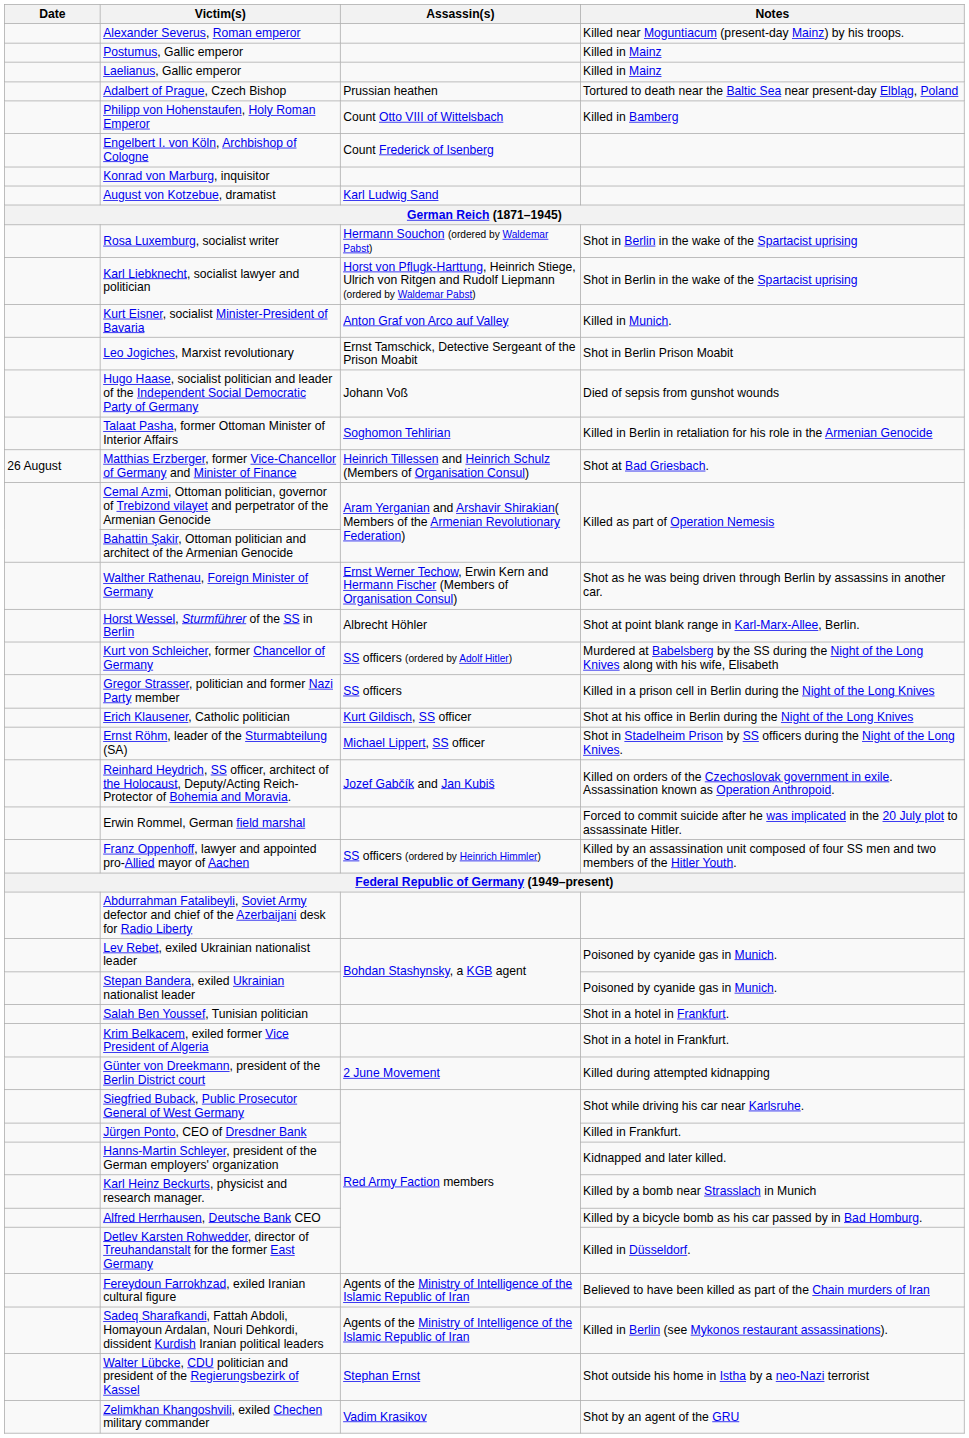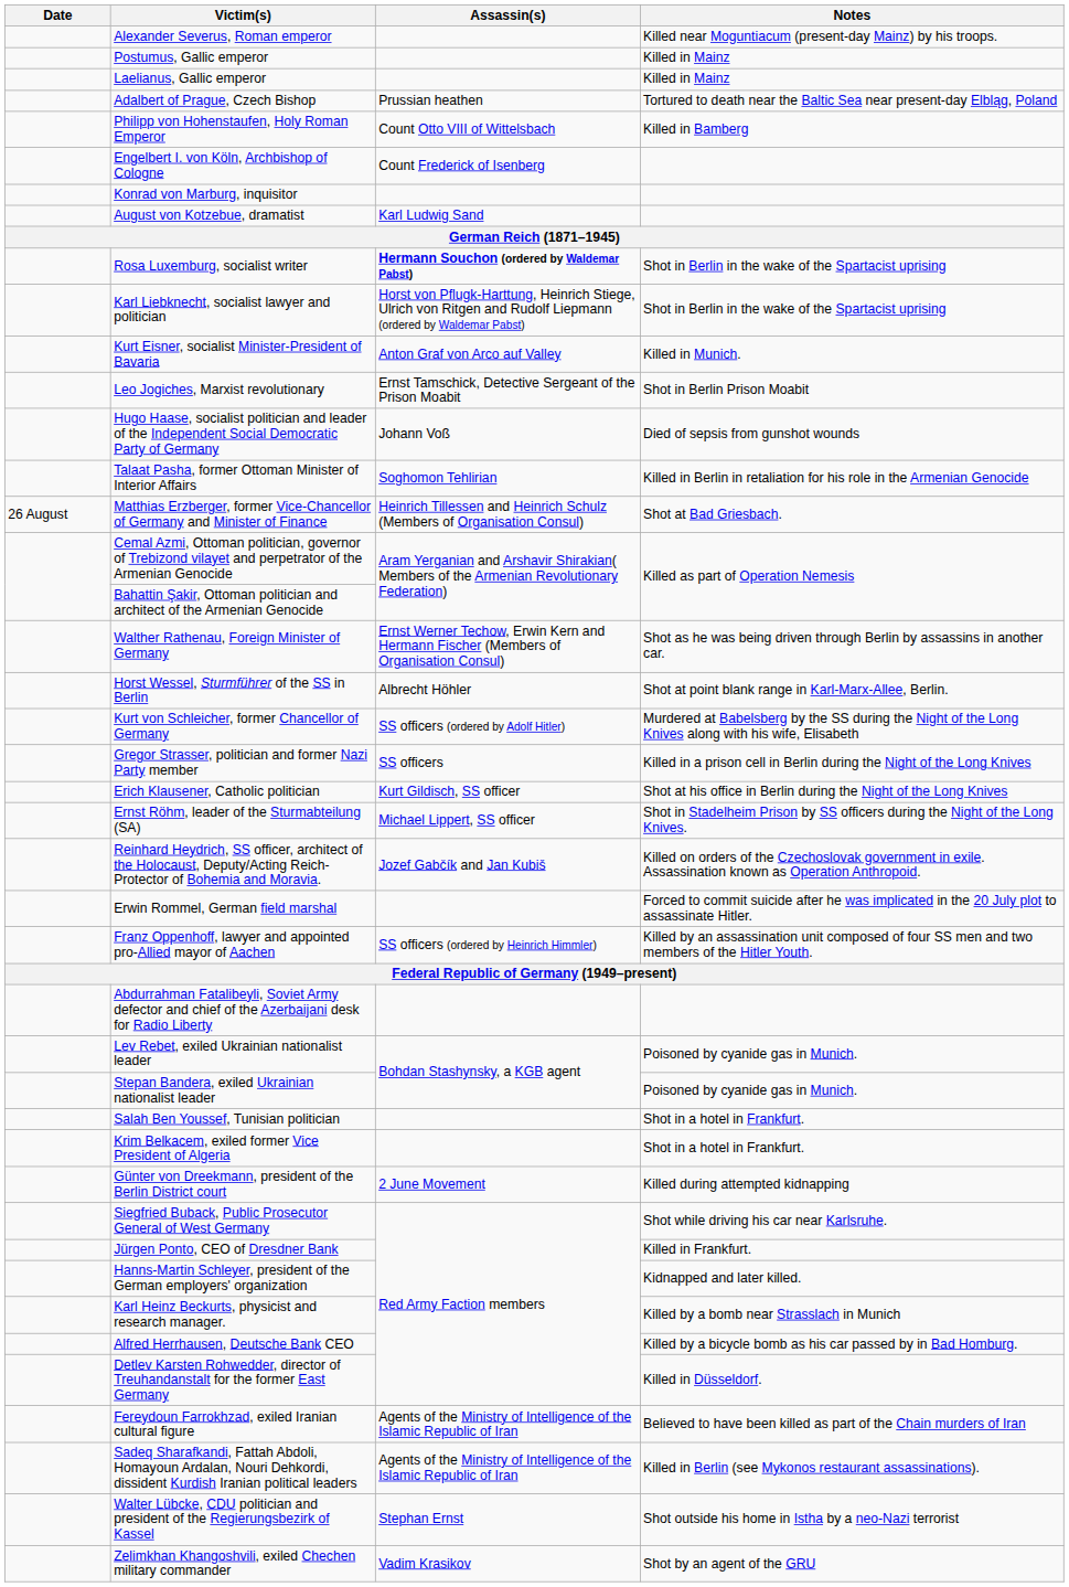Rosa Luxemburg, socialist writer | Assassin(s): normal -> bold
